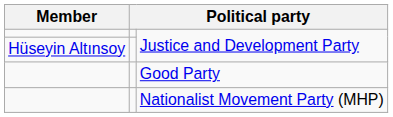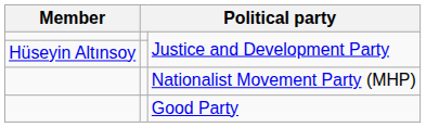rows swapped: Nationalist Movement Party (MHP) <-> Good Party
